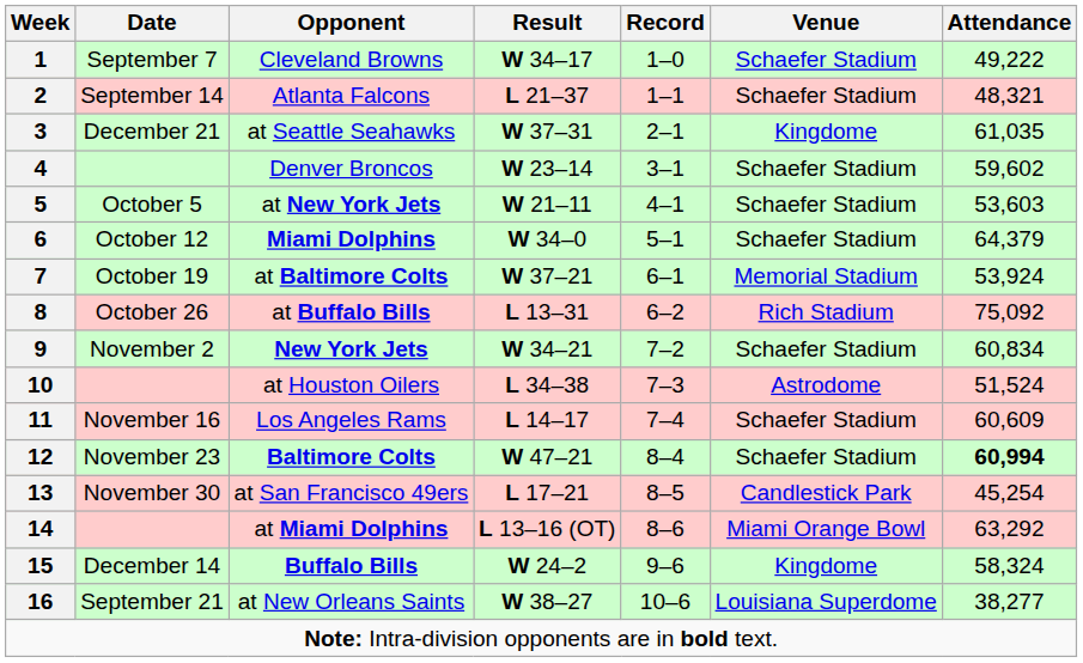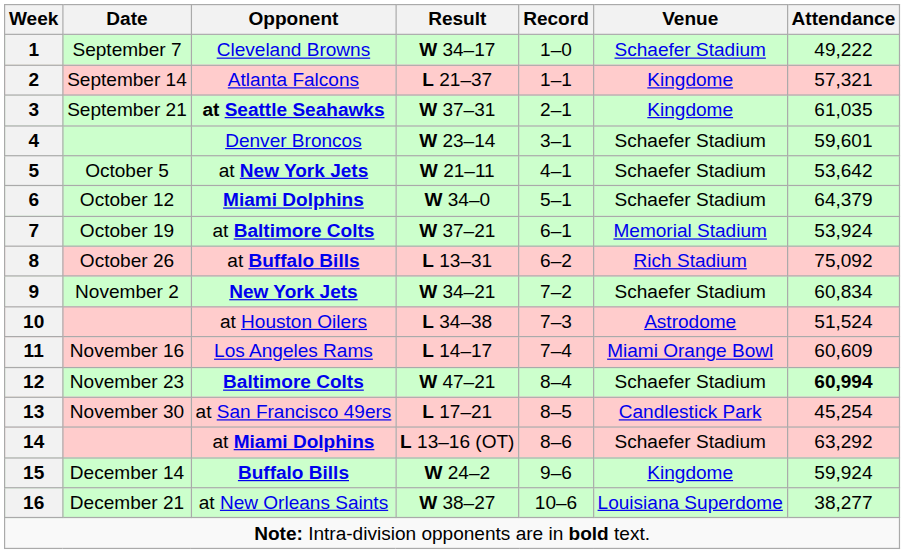2 | Venue: Schaefer Stadium -> Kingdome
2 | Attendance: 48,321 -> 57,321
3 | Date: December 21 -> September 21
3 | Opponent: normal -> bold
4 | Attendance: 59,602 -> 59,601
5 | Attendance: 53,603 -> 53,642
11 | Venue: Schaefer Stadium -> Miami Orange Bowl
14 | Venue: Miami Orange Bowl -> Schaefer Stadium
15 | Attendance: 58,324 -> 59,924
16 | Date: September 21 -> December 21
